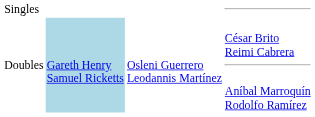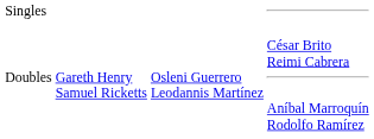Doubles | column 2: lightblue background -> no background
